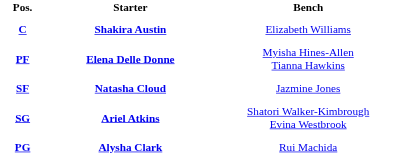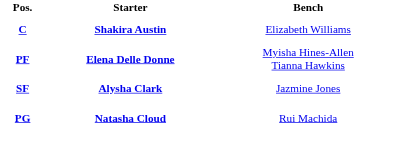SF | Starter: Natasha Cloud -> Alysha Clark
- row: SG | Ariel Atkins | Shatori Walker-Kimbrough Evina Westbrook
PG | Starter: Alysha Clark -> Natasha Cloud
